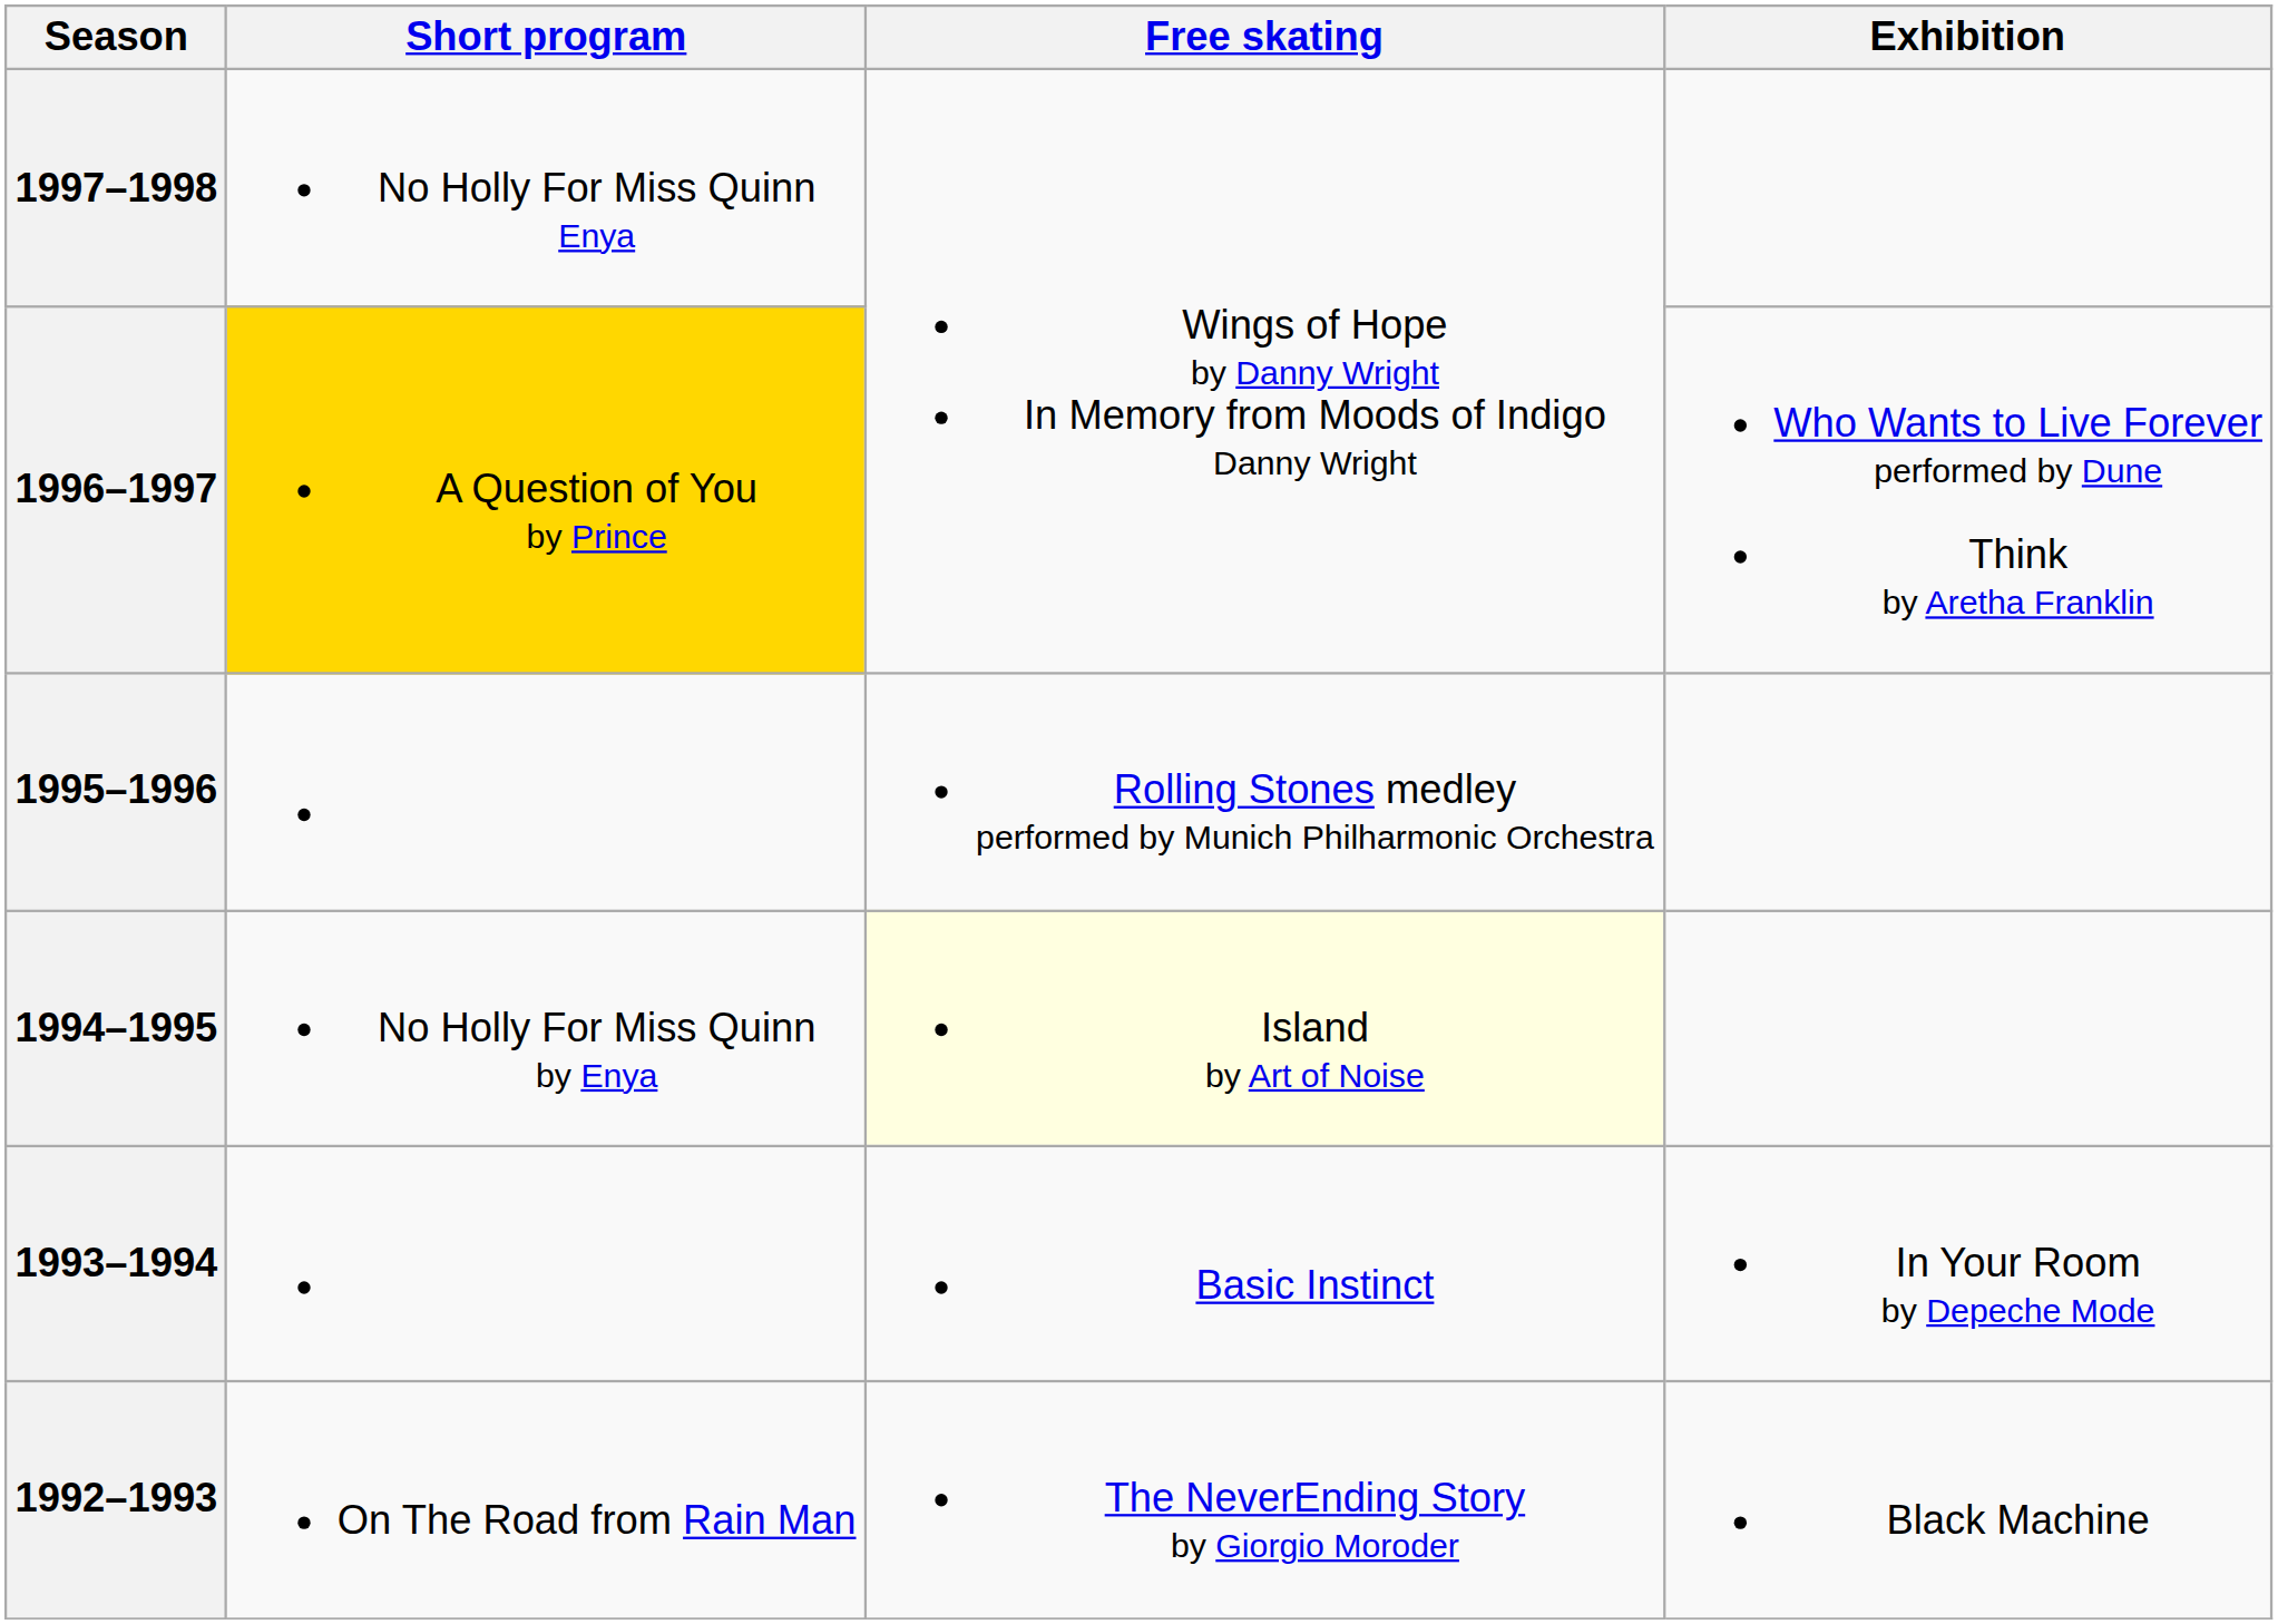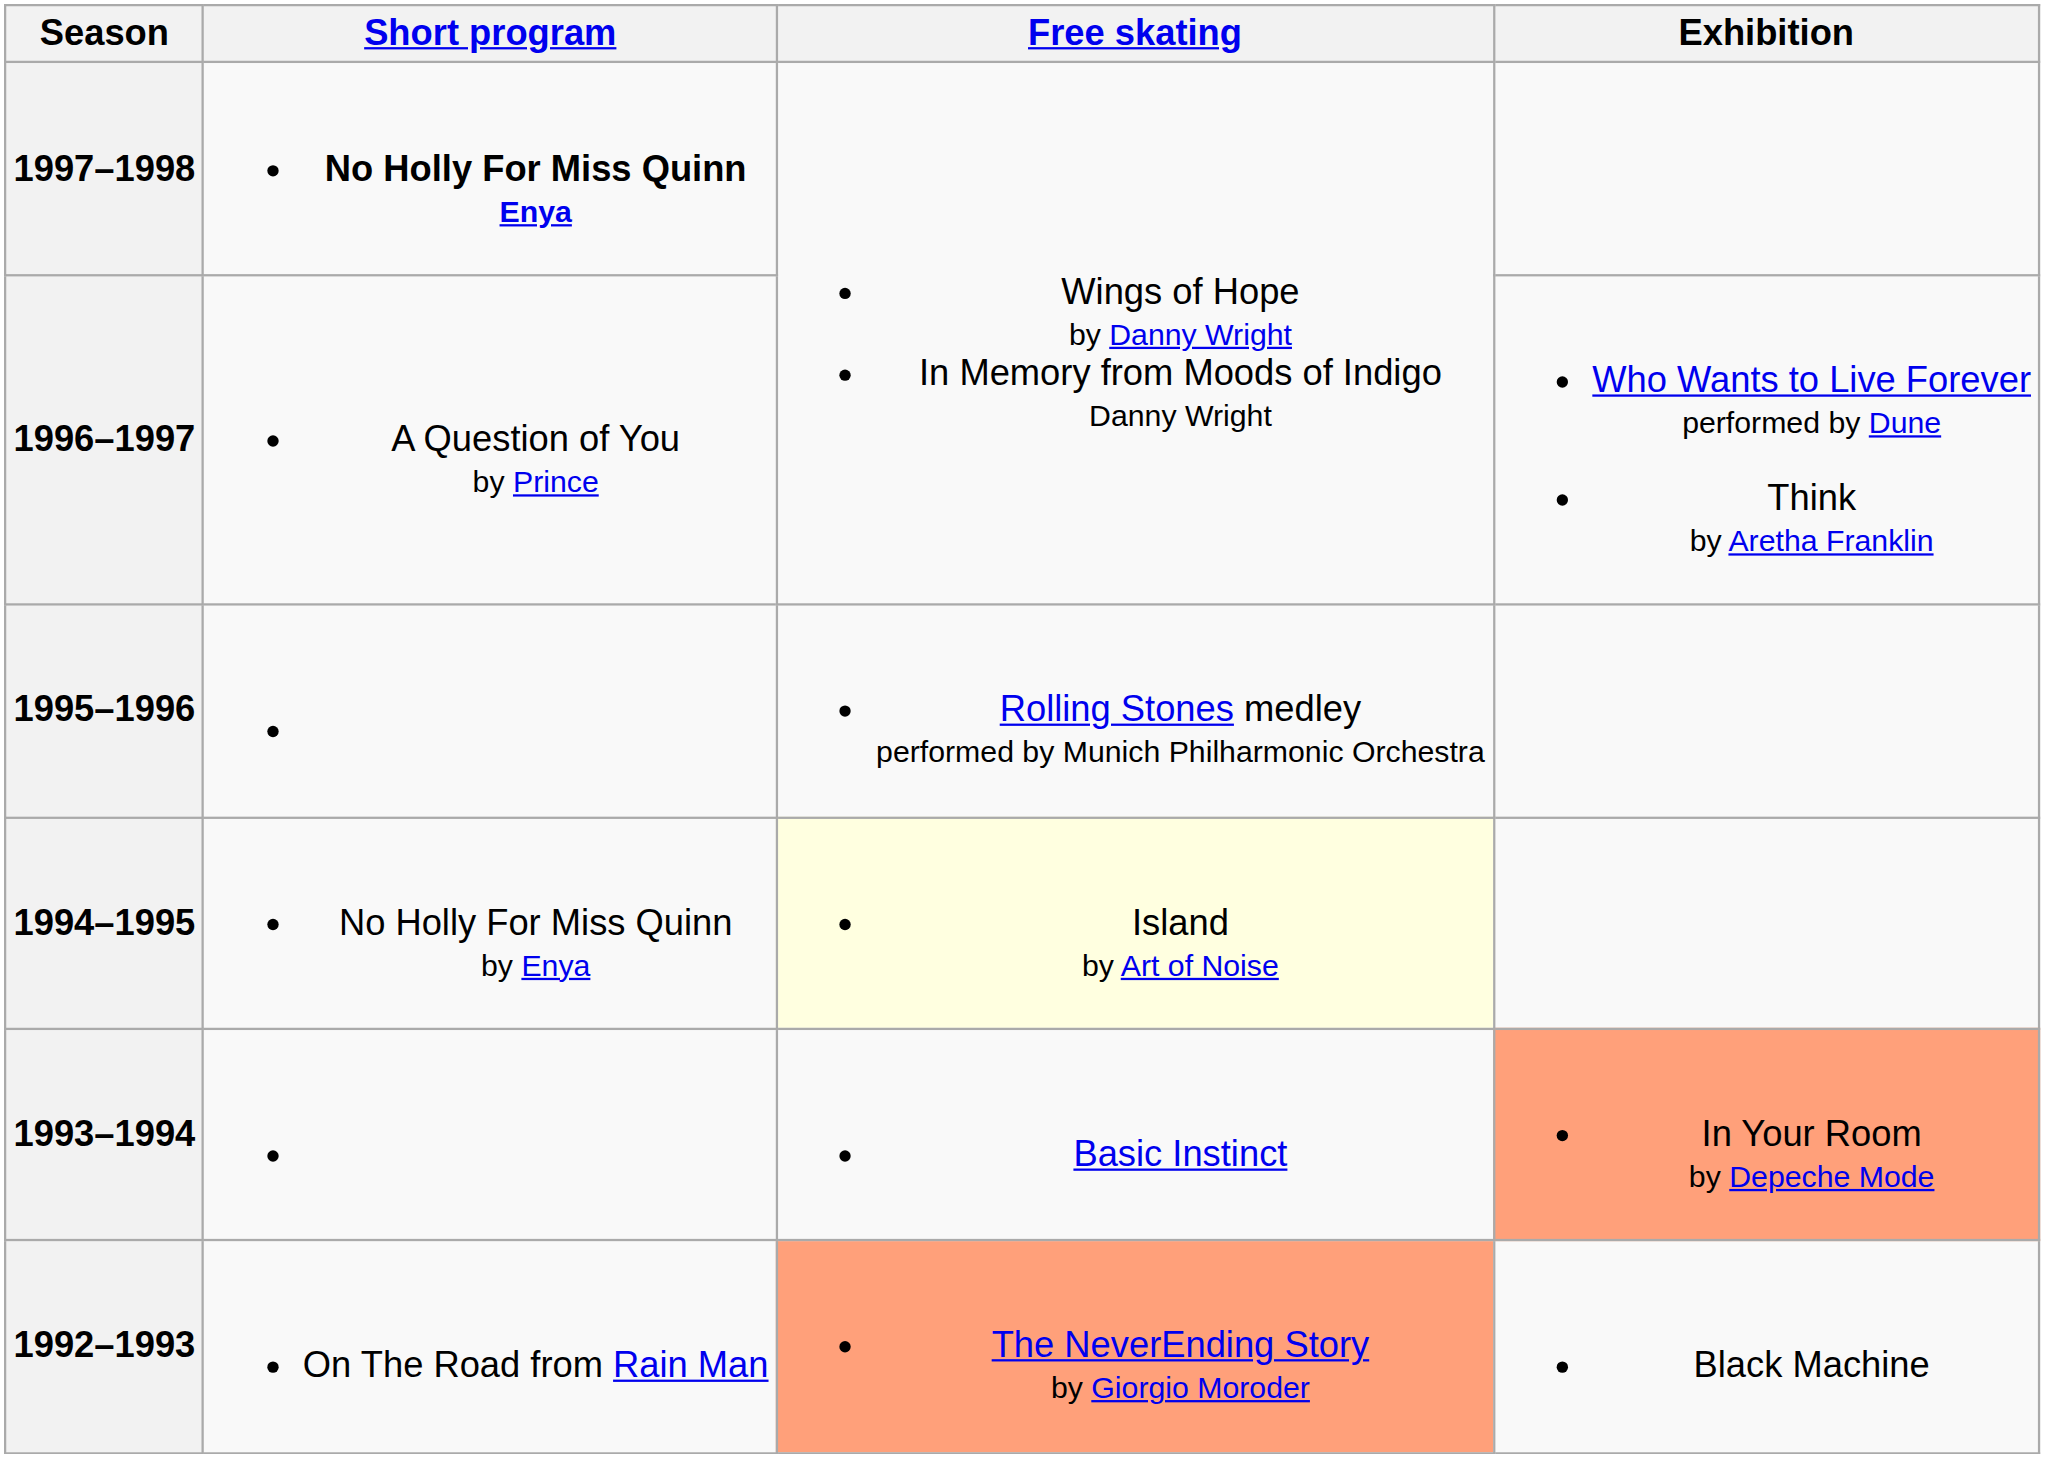1997–1998 | Short program: normal -> bold
1996–1997 | Short program: gold background -> no background
1993–1994 | Exhibition: no background -> lightsalmon background
1992–1993 | Free skating: no background -> lightsalmon background
